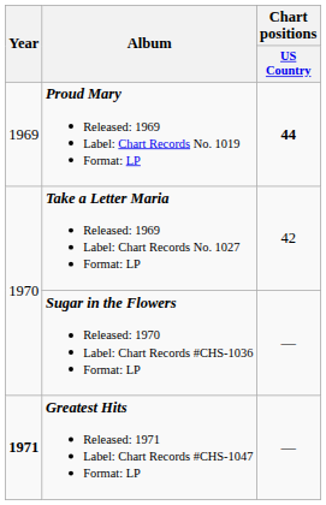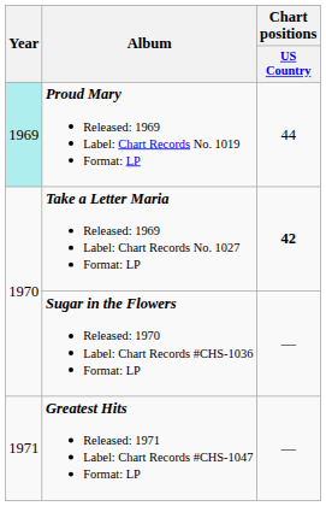row 3 | Year: no background -> paleturquoise background
row 3 | Chart positions / US Country: bold -> normal
row 4 | Chart positions / US Country: normal -> bold
row 6 | Year: bold -> normal
